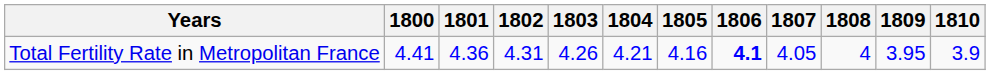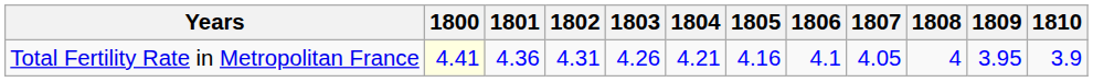row 2 | 1800: no background -> lightyellow background
row 2 | 1806: bold -> normal
